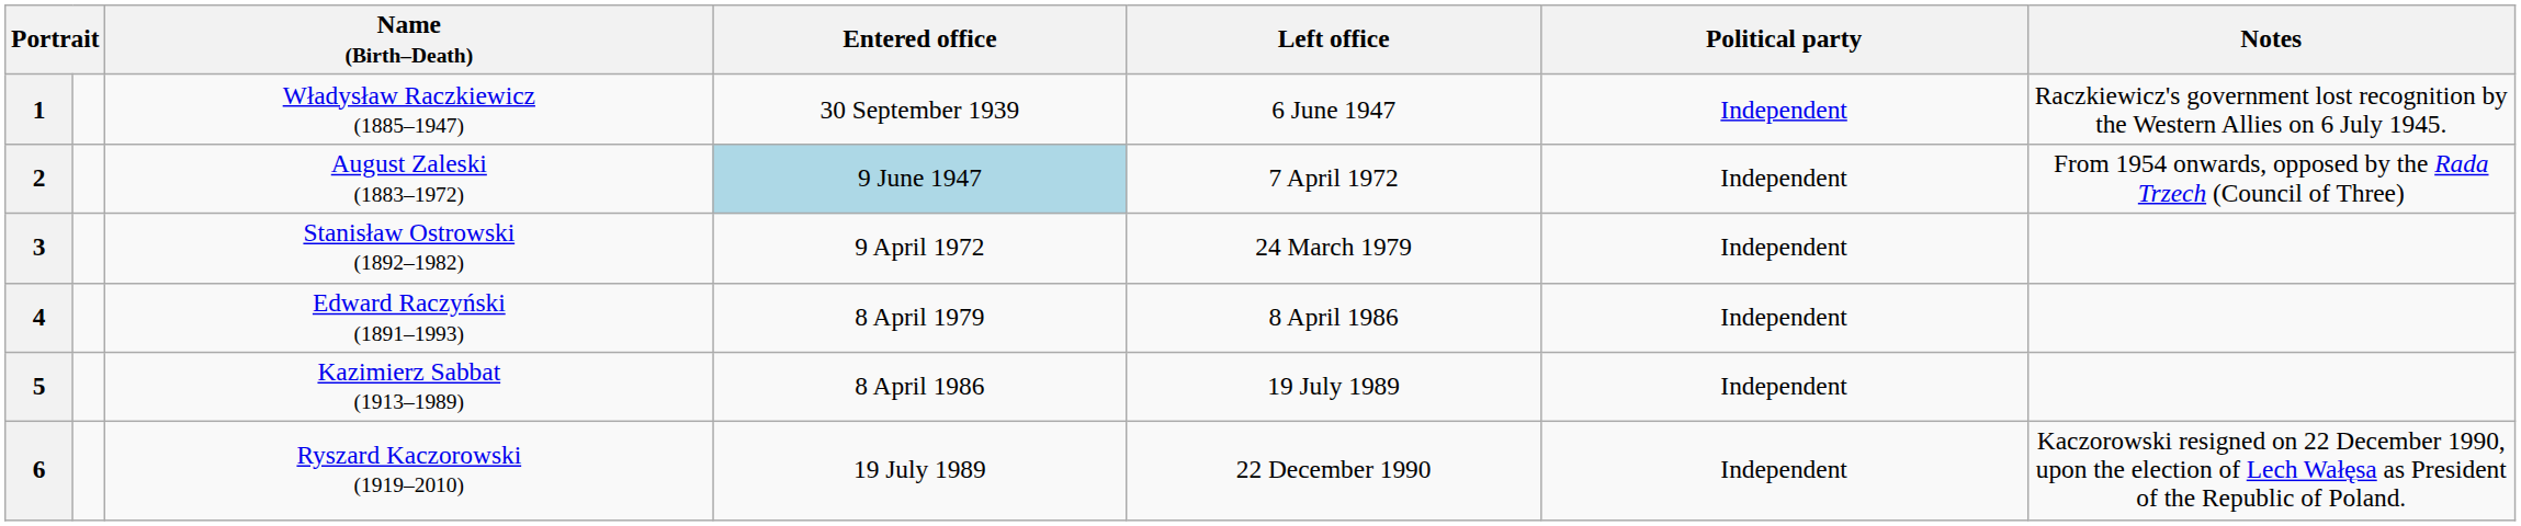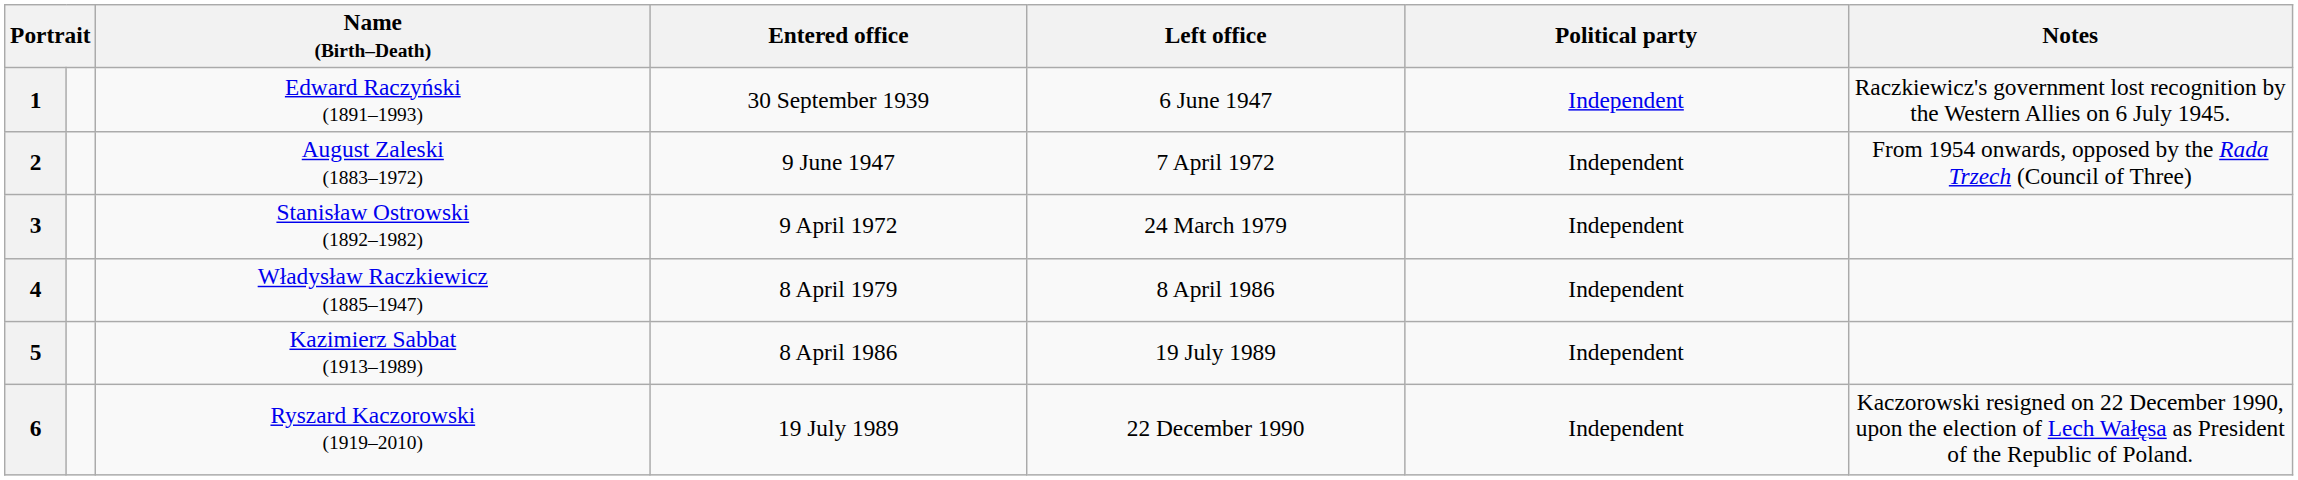1 | Name (Birth–Death): Władysław Raczkiewicz (1885–1947) -> Edward Raczyński (1891–1993)
2 | Entered office: lightblue background -> no background
4 | Name (Birth–Death): Edward Raczyński (1891–1993) -> Władysław Raczkiewicz (1885–1947)
